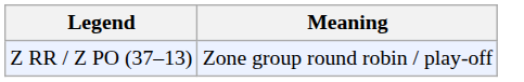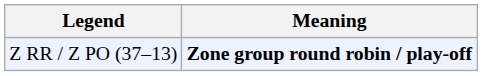Z RR / Z PO (37–13) | Meaning: normal -> bold
